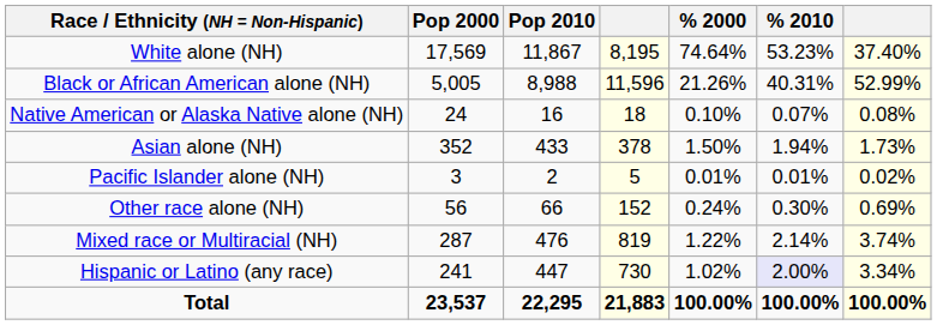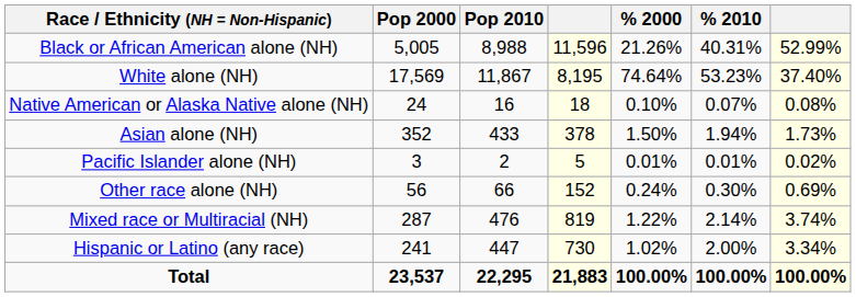rows swapped: White alone (NH) <-> Black or African American alone (NH)
Hispanic or Latino (any race) | % 2010: lavender background -> no background
